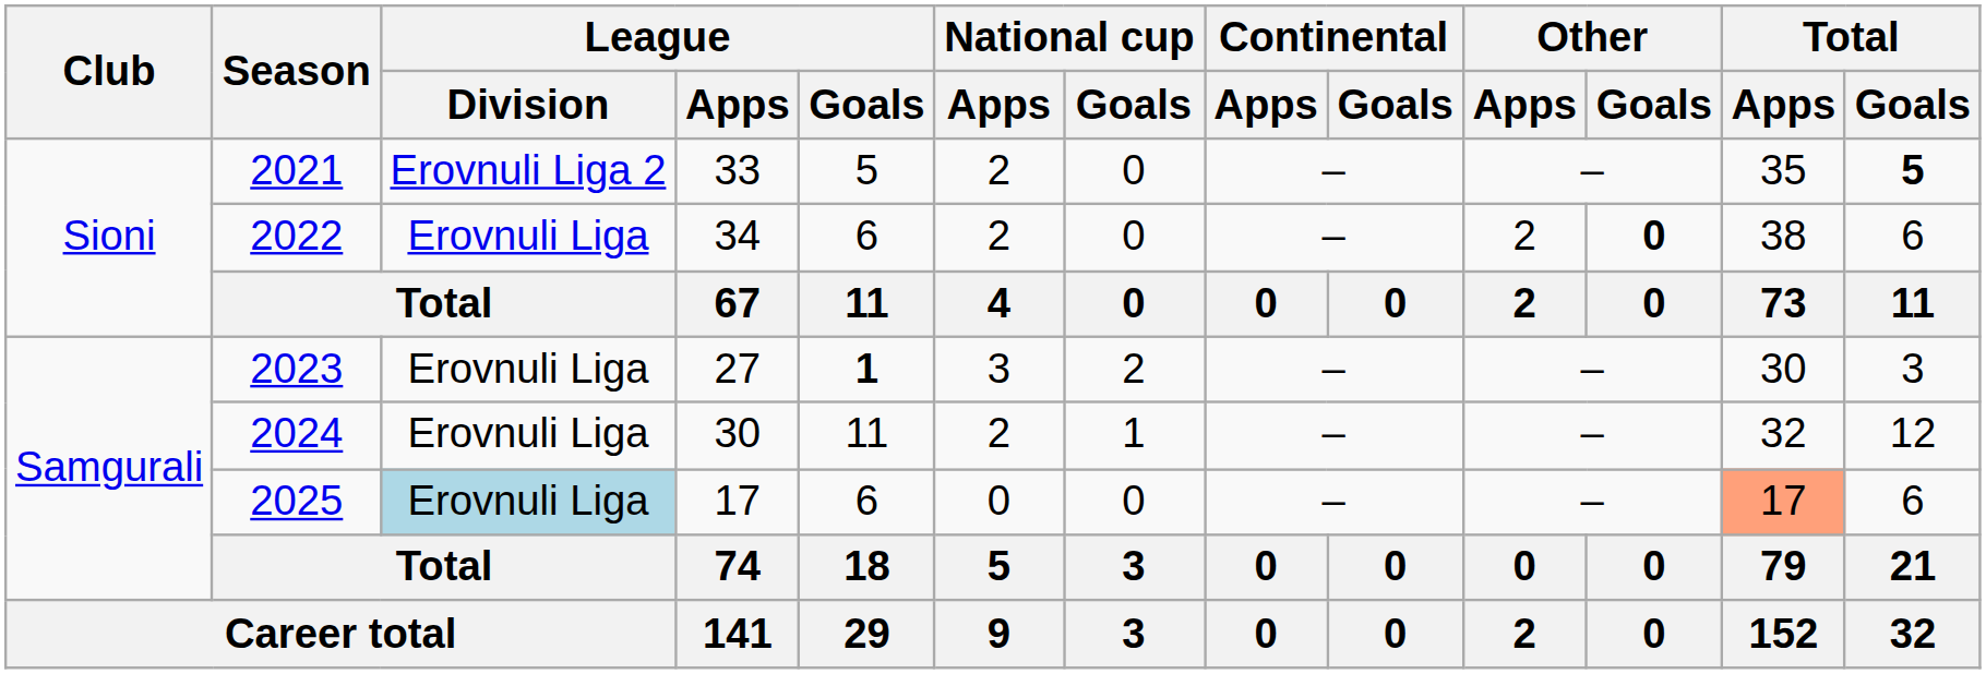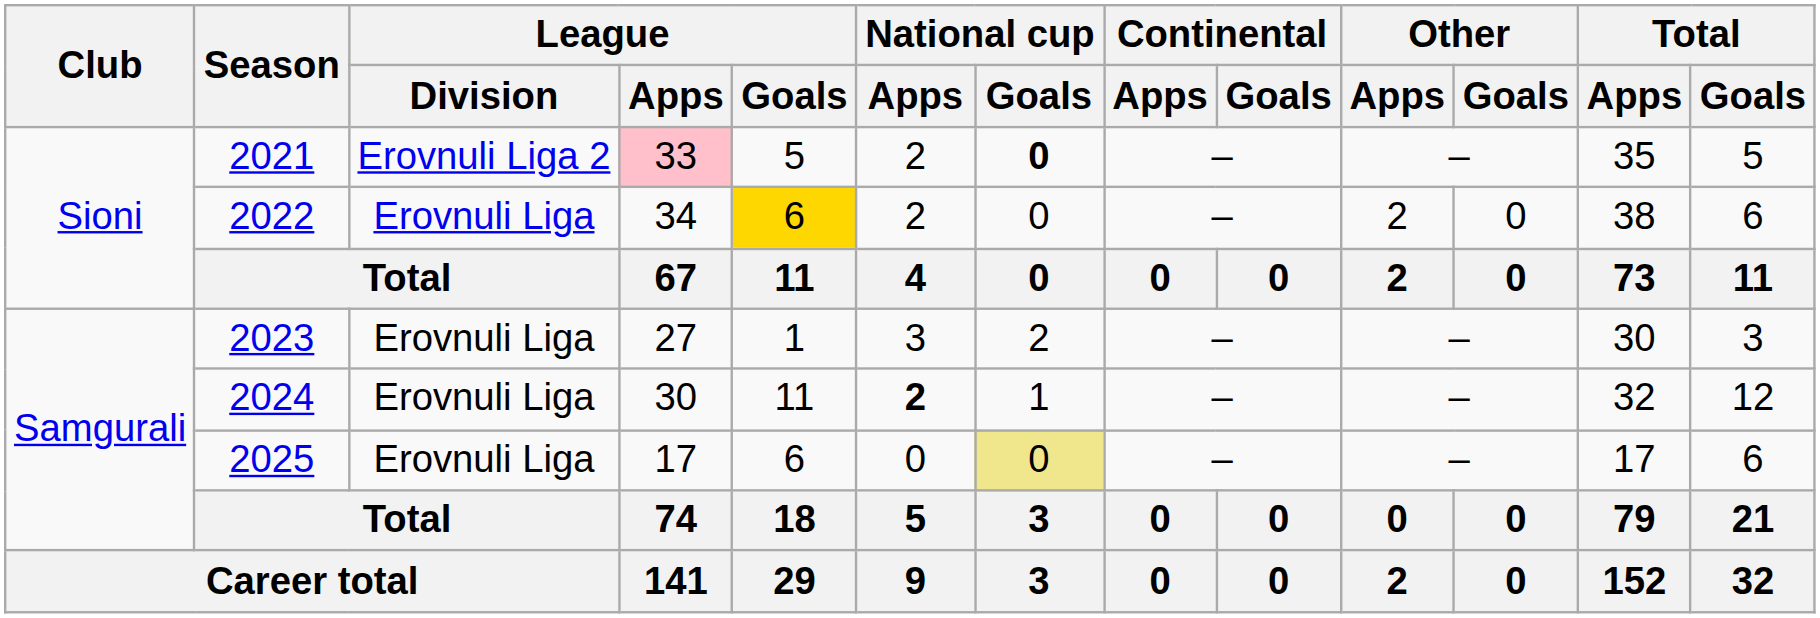2021 | League / Apps: no background -> pink background
2021 | National cup / Goals: normal -> bold
2021 | Total / Goals: bold -> normal
2022 | League / Goals: no background -> gold background
2022 | Other / Goals: bold -> normal
2023 | League / Goals: bold -> normal
2024 | National cup / Apps: normal -> bold
2025 | League / Division: lightblue background -> no background
2025 | National cup / Goals: no background -> khaki background
2025 | Total / Apps: lightsalmon background -> no background
